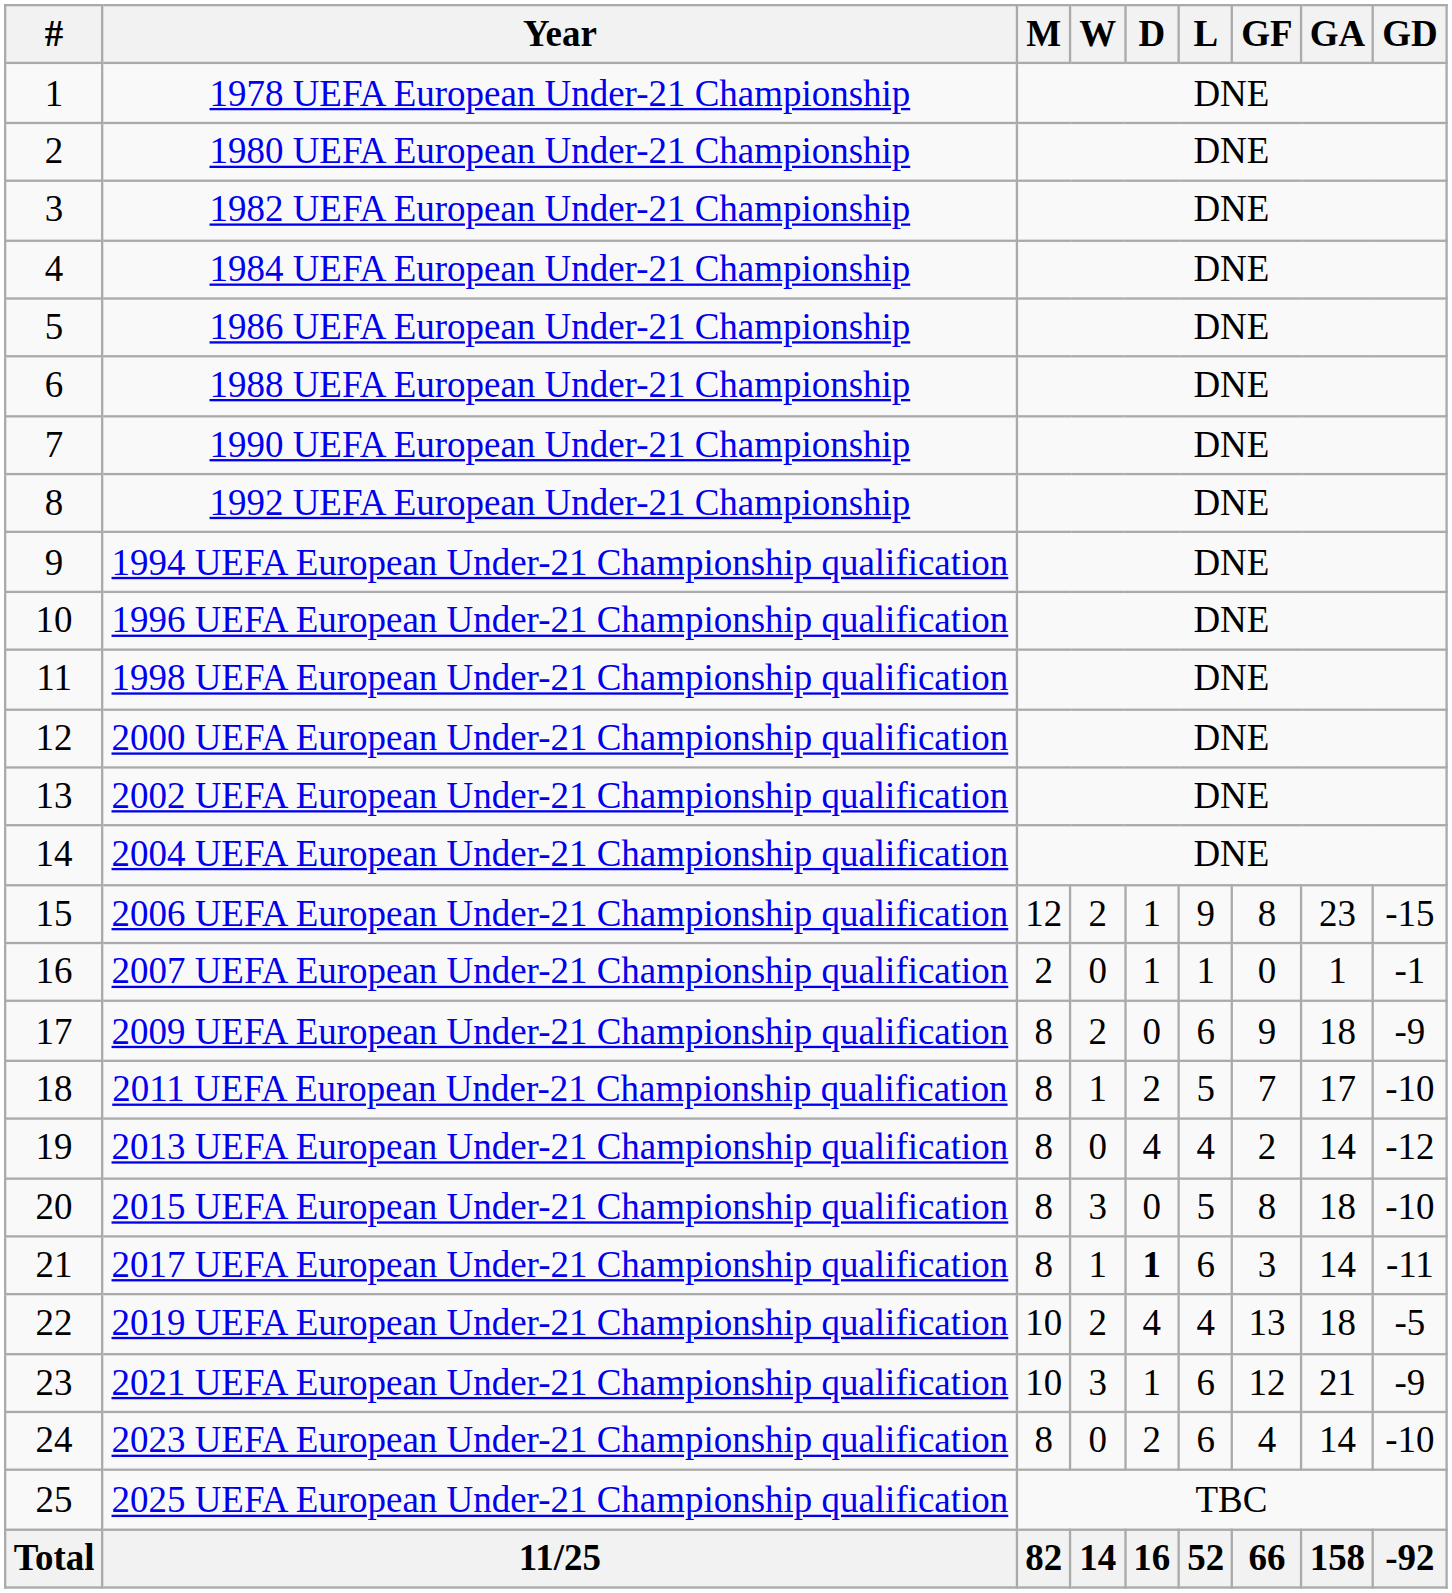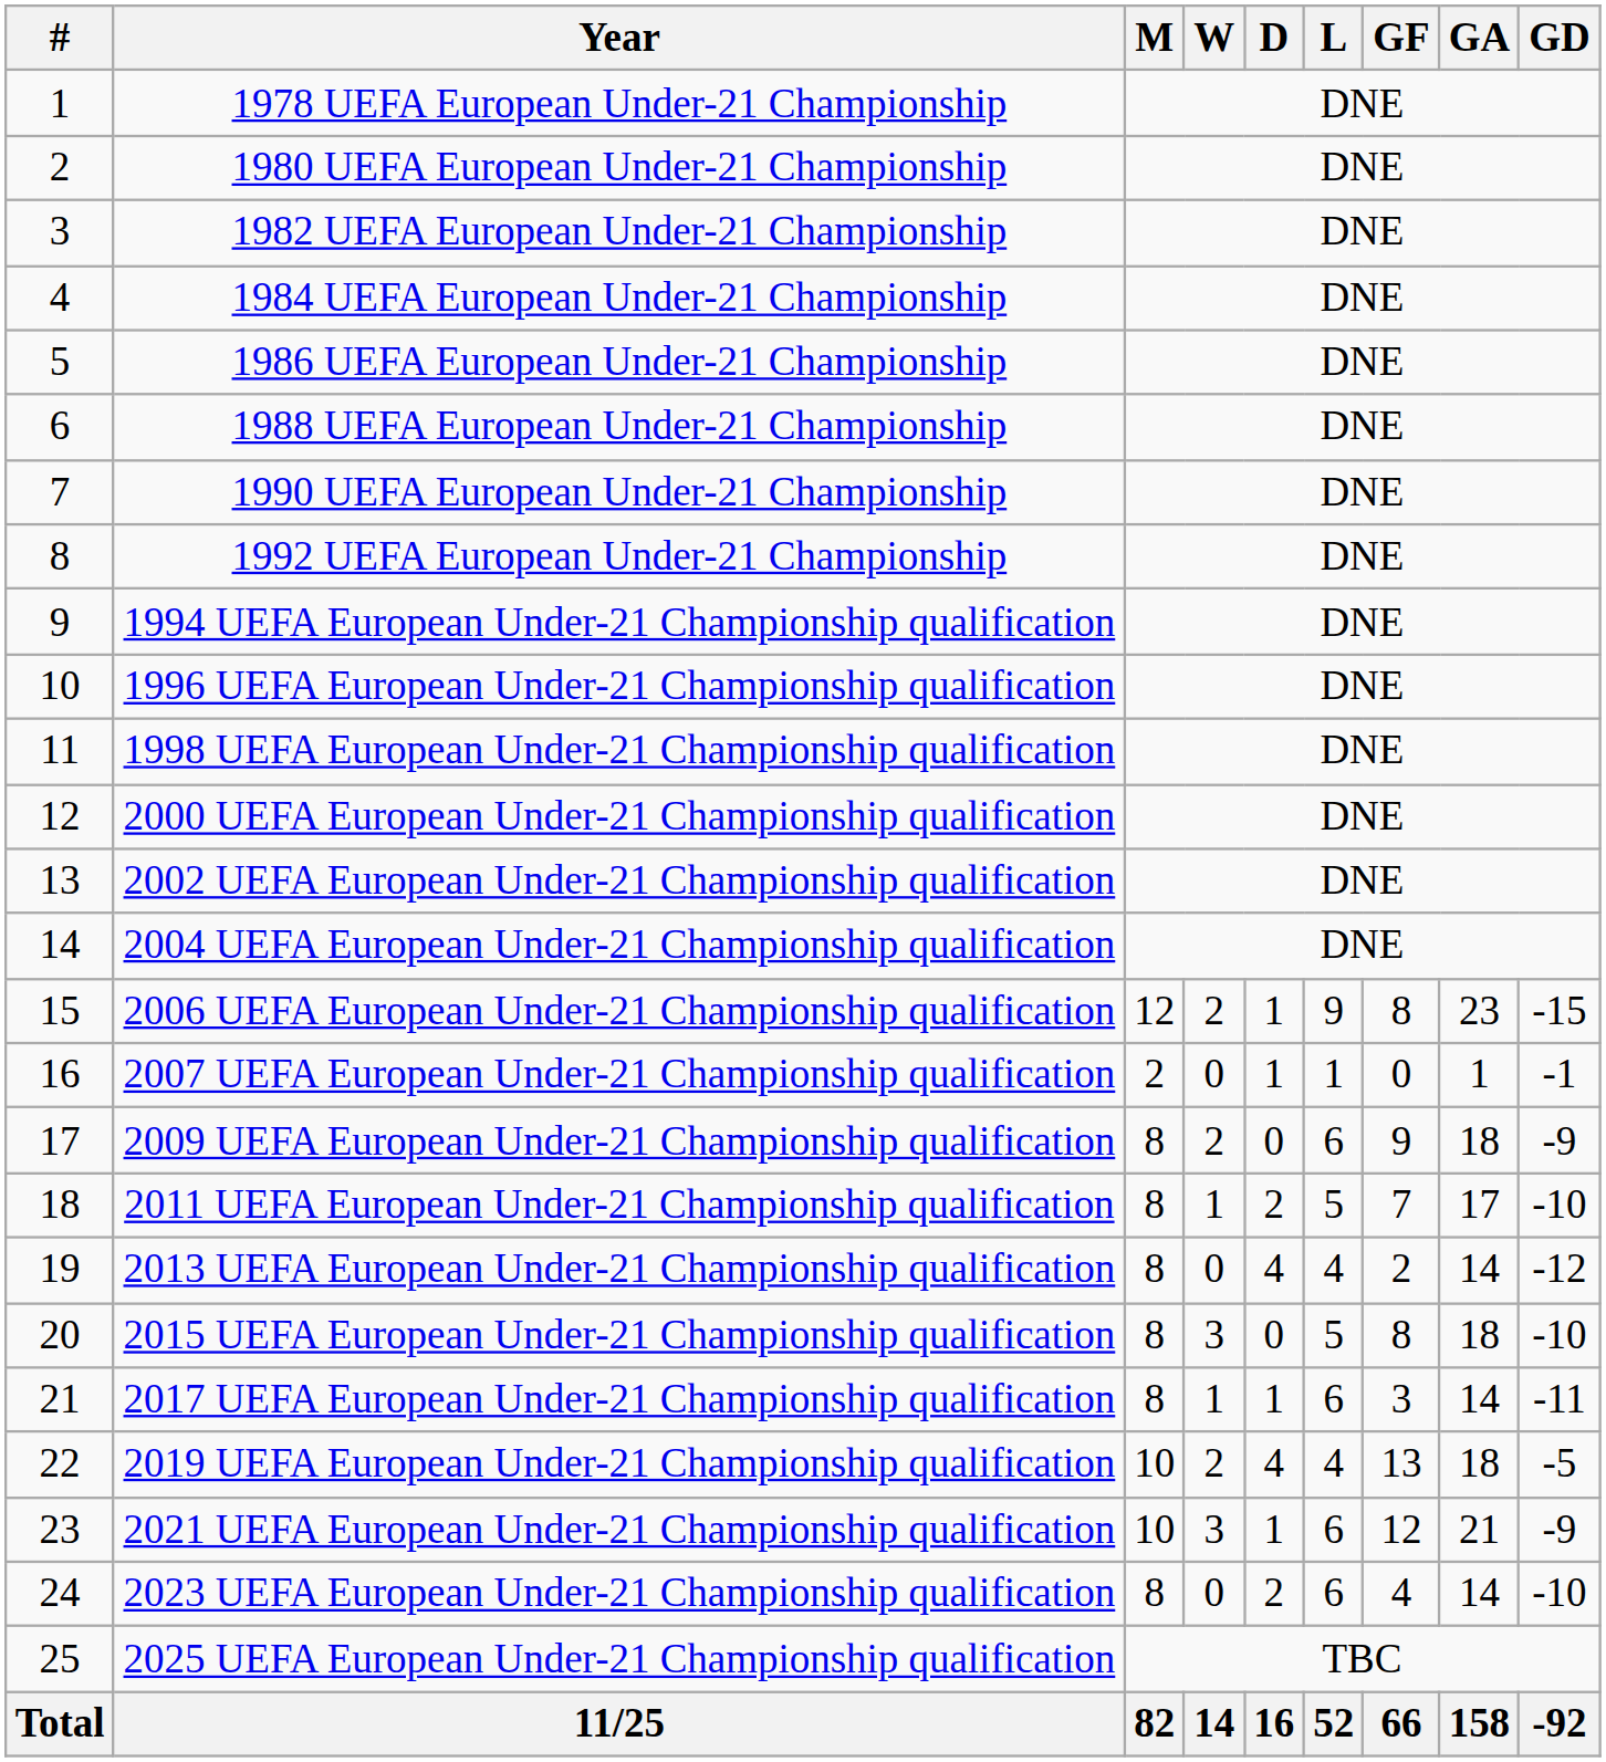2017 UEFA European Under-21 Championship qualification | D: bold -> normal
